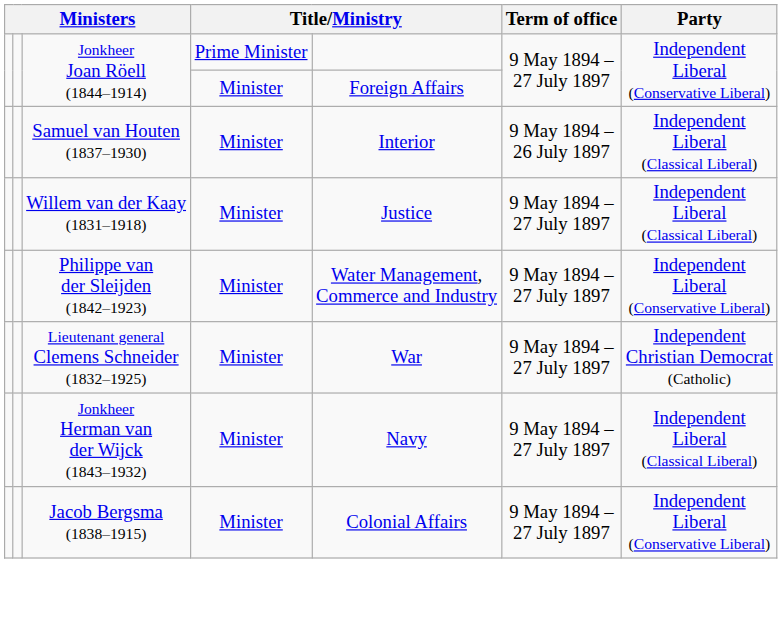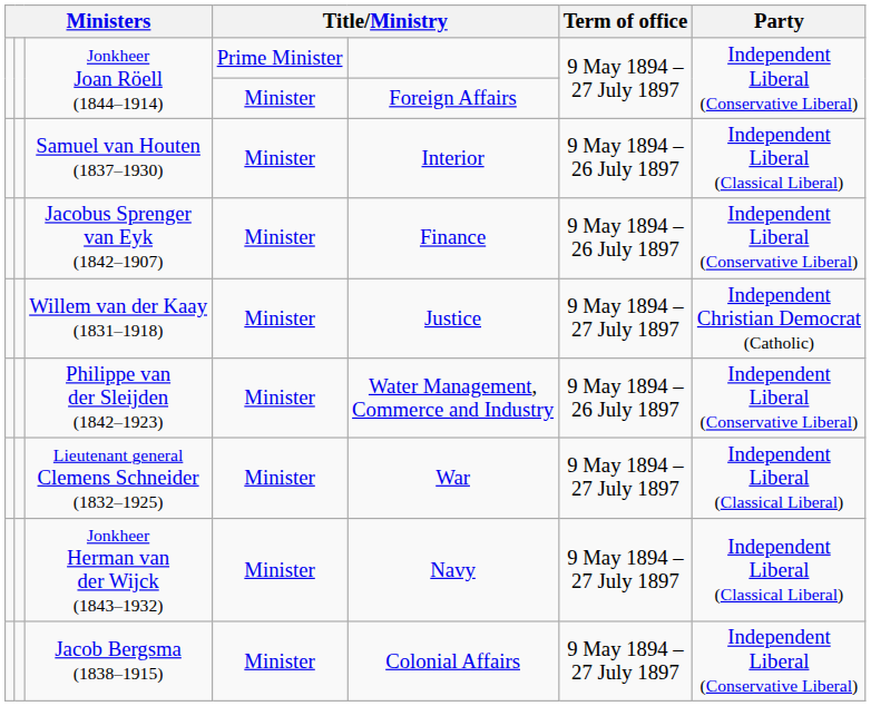+ row: Jacobus Sprenger van Eyk (1842–1907) | Minister | Finance | 9 May 1894 – 26 July 1897 | Independent Liberal (Conservative Liberal)
Willem van der Kaay (1831–1918) | Party: Independent Liberal (Classical Liberal) -> Independent Christian Democrat (Catholic)
Philippe van der Sleijden (1842–1923) | Term of office: 9 May 1894 – 27 July 1897 -> 9 May 1894 – 26 July 1897
Lieutenant general Clemens Schneider (1832–1925) | Party: Independent Christian Democrat (Catholic) -> Independent Liberal (Classical Liberal)
